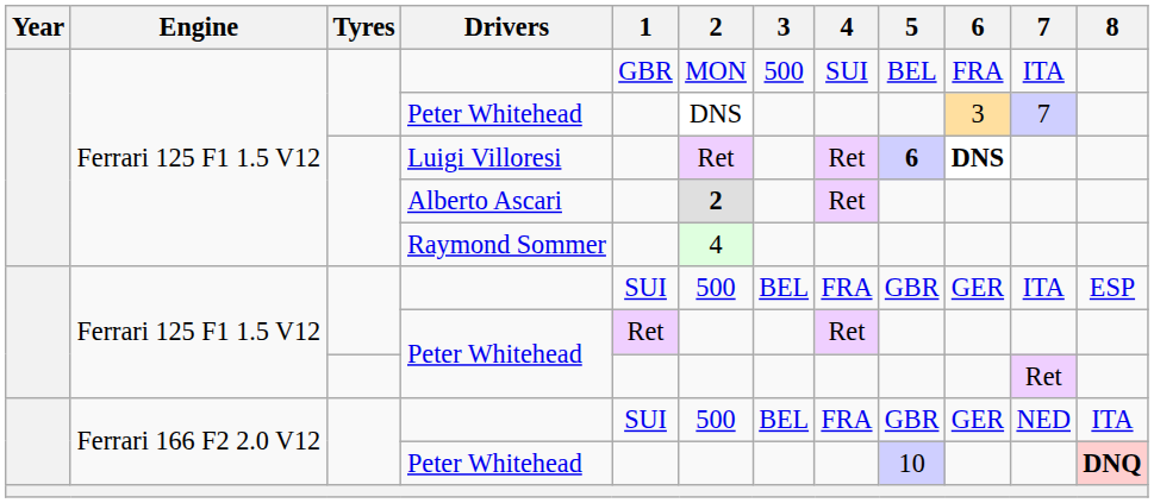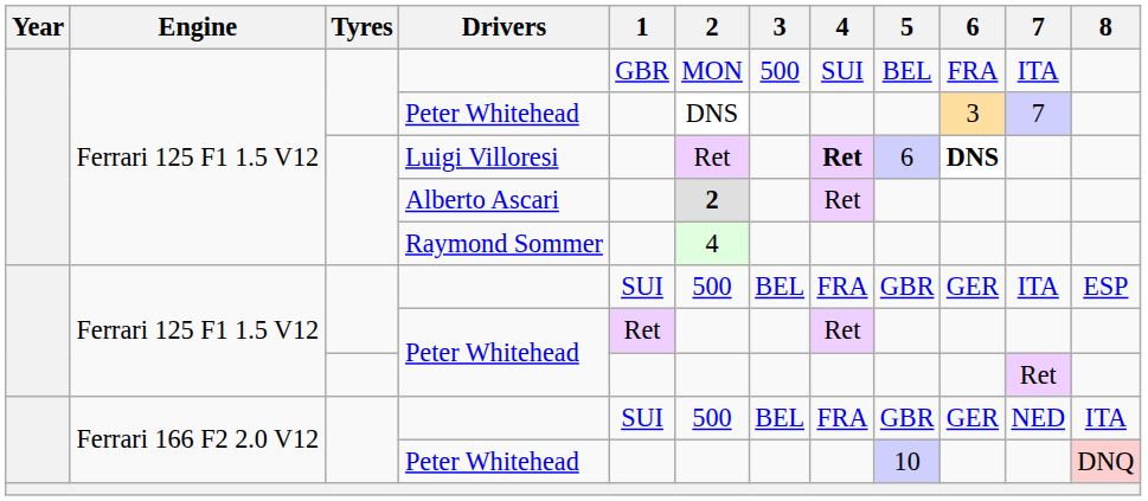Luigi Villoresi | 4: normal -> bold
Luigi Villoresi | 5: bold -> normal
Ferrari 166 F2 2.0 V12 / Peter Whitehead | 8: bold -> normal
